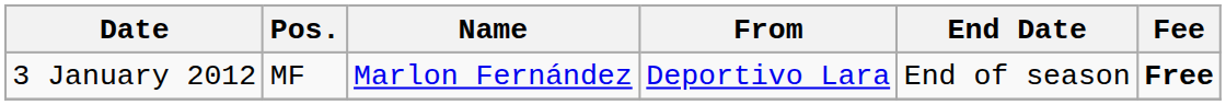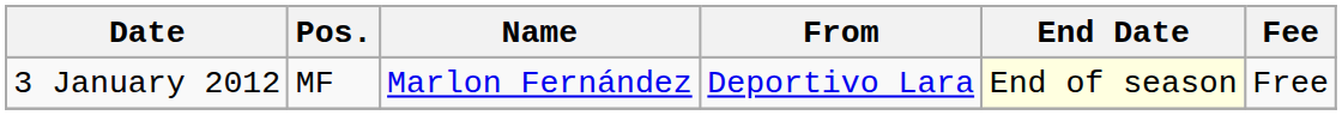3 January 2012 | End Date: no background -> lightyellow background
3 January 2012 | Fee: bold -> normal
